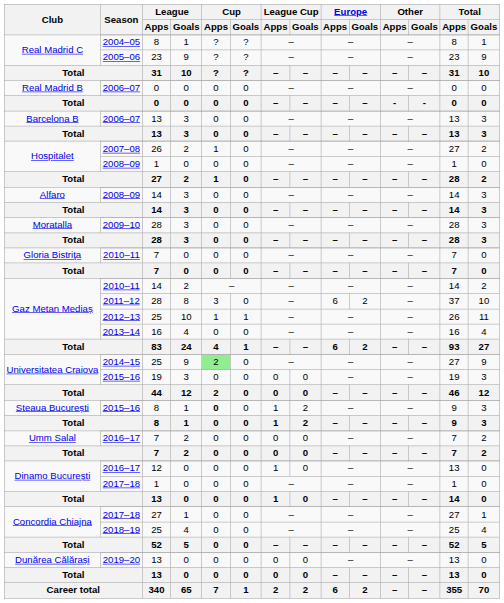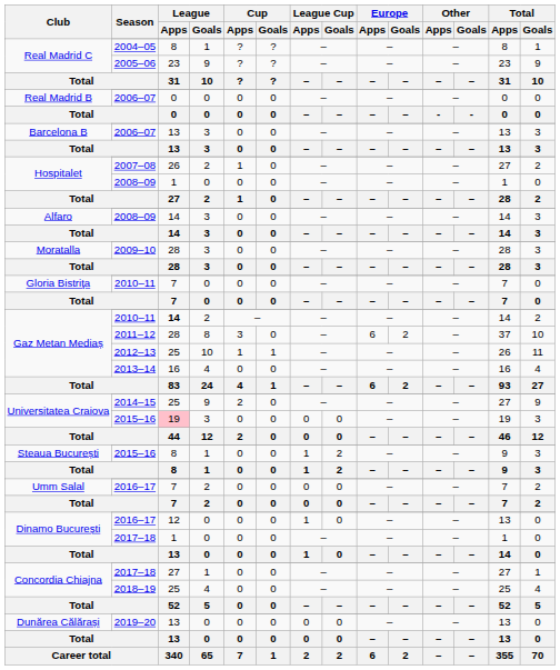Gaz Metan Mediaș / 2010–11 | League / Apps: normal -> bold
2014–15 | Cup / Apps: lightgreen background -> no background
Universitatea Craiova / 2015–16 | League / Apps: no background -> pink background
Steaua București / 2015–16 | Cup / Apps: bold -> normal
